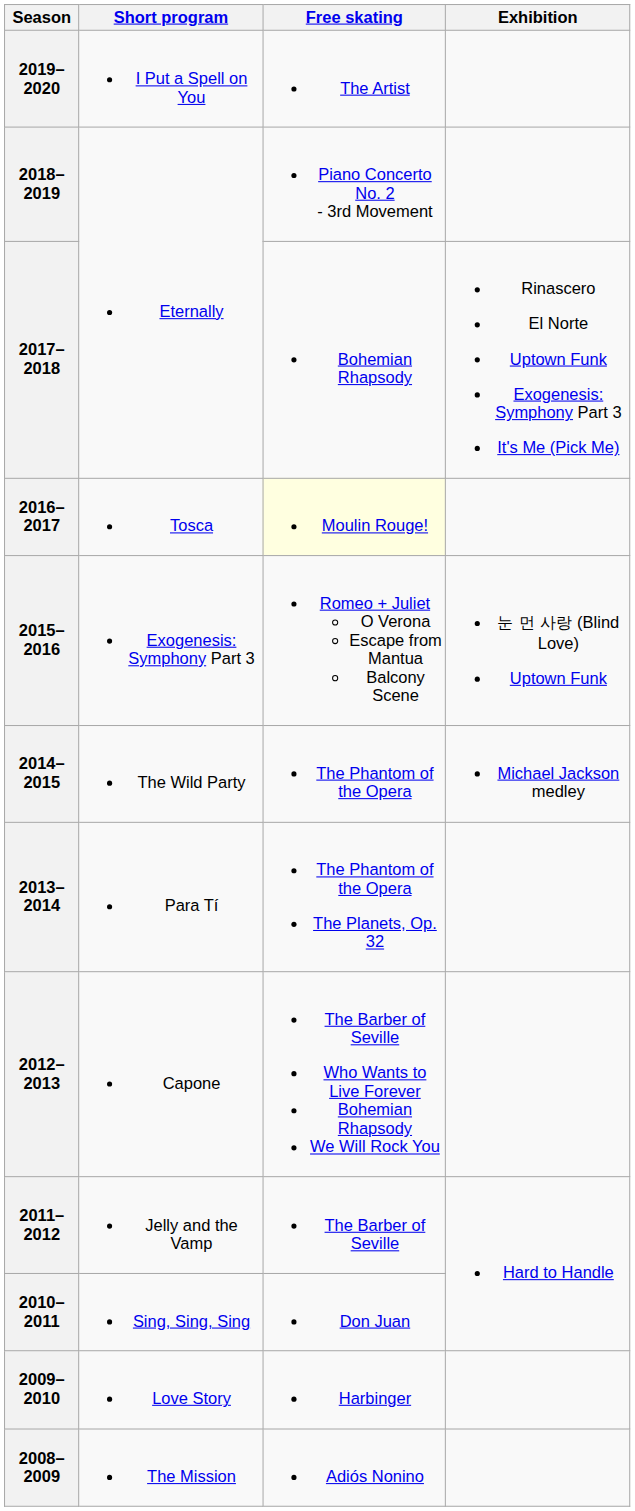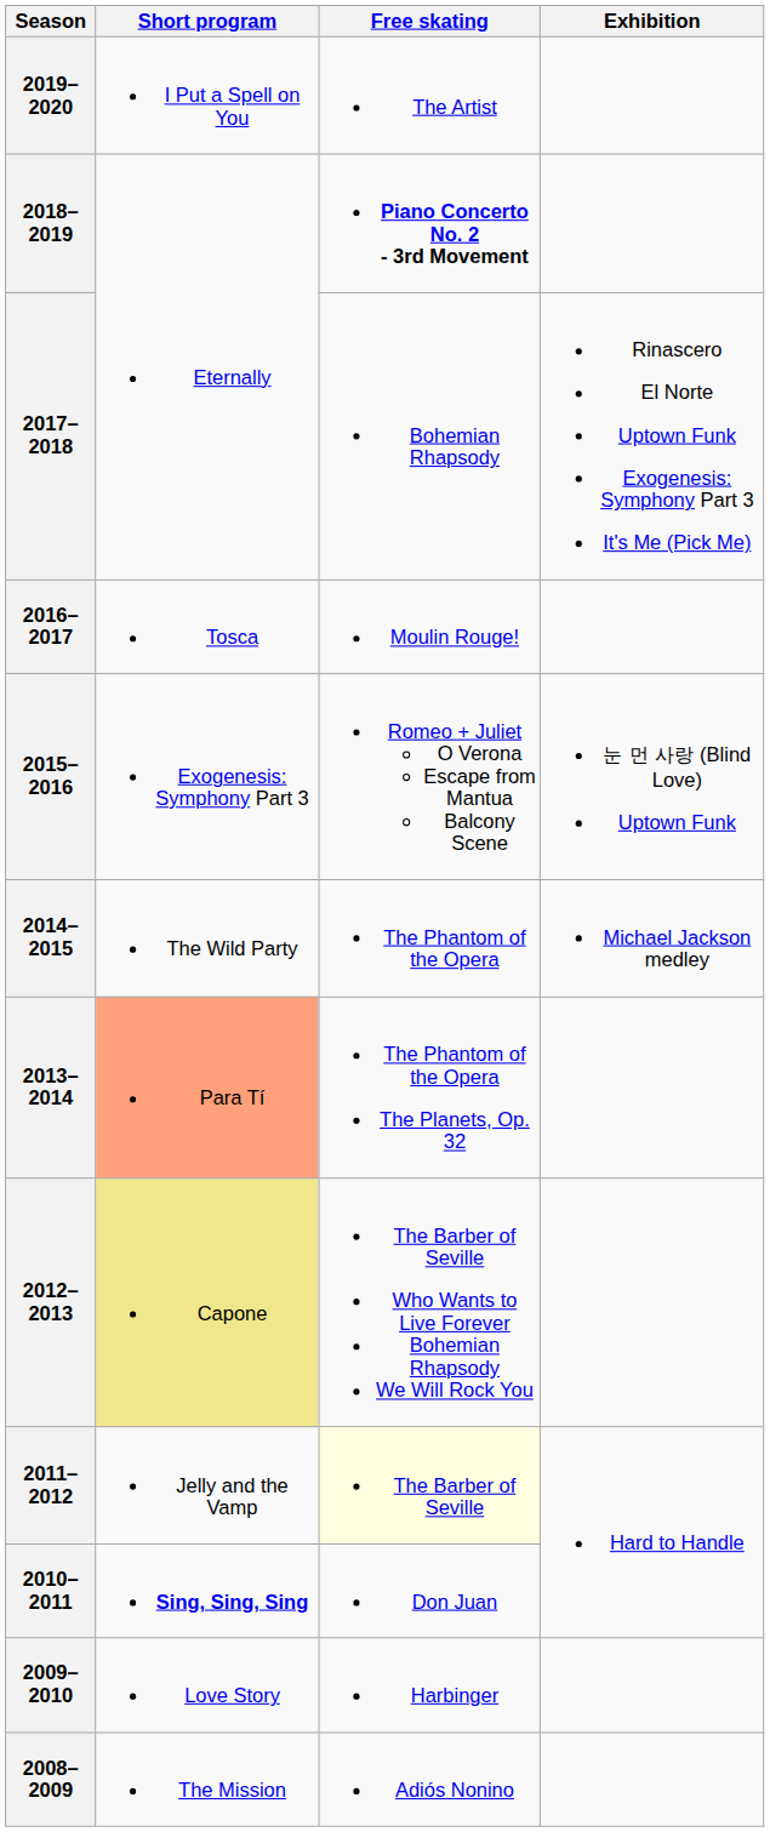2018–2019 | Free skating: normal -> bold
2016–2017 | Free skating: lightyellow background -> no background
2013–2014 | Short program: no background -> lightsalmon background
2012–2013 | Short program: no background -> khaki background
2011–2012 | Free skating: no background -> lightyellow background
2010–2011 | Short program: normal -> bold
